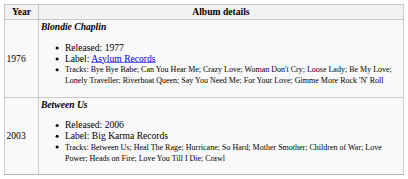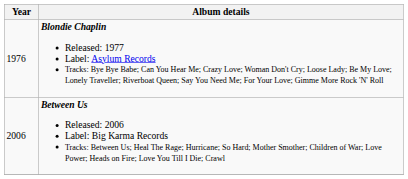row 3 | Year: 2003 -> 2006
